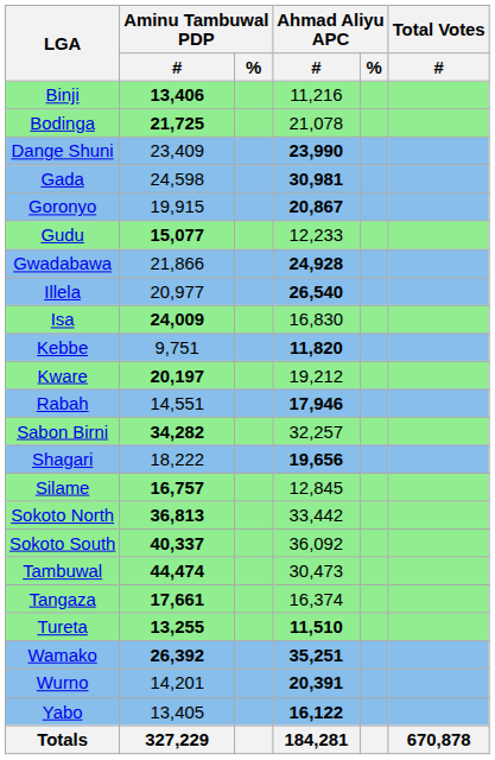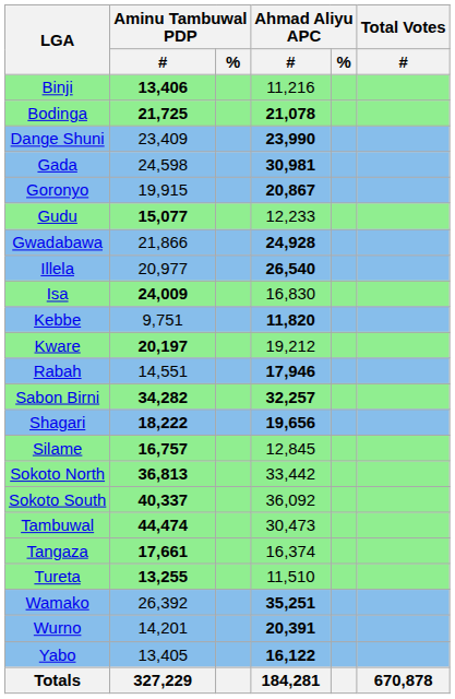Bodinga | Ahmad Aliyu APC / #: normal -> bold
Sabon Birni | Ahmad Aliyu APC / #: normal -> bold
Shagari | Aminu Tambuwal PDP / #: normal -> bold
Tureta | Ahmad Aliyu APC / #: bold -> normal
Wamako | Aminu Tambuwal PDP / #: bold -> normal
